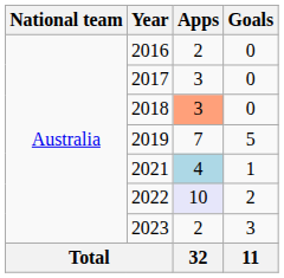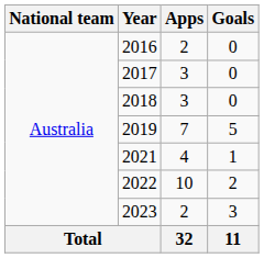2018 | Apps: lightsalmon background -> no background
2021 | Apps: lightblue background -> no background
2022 | Apps: lavender background -> no background
